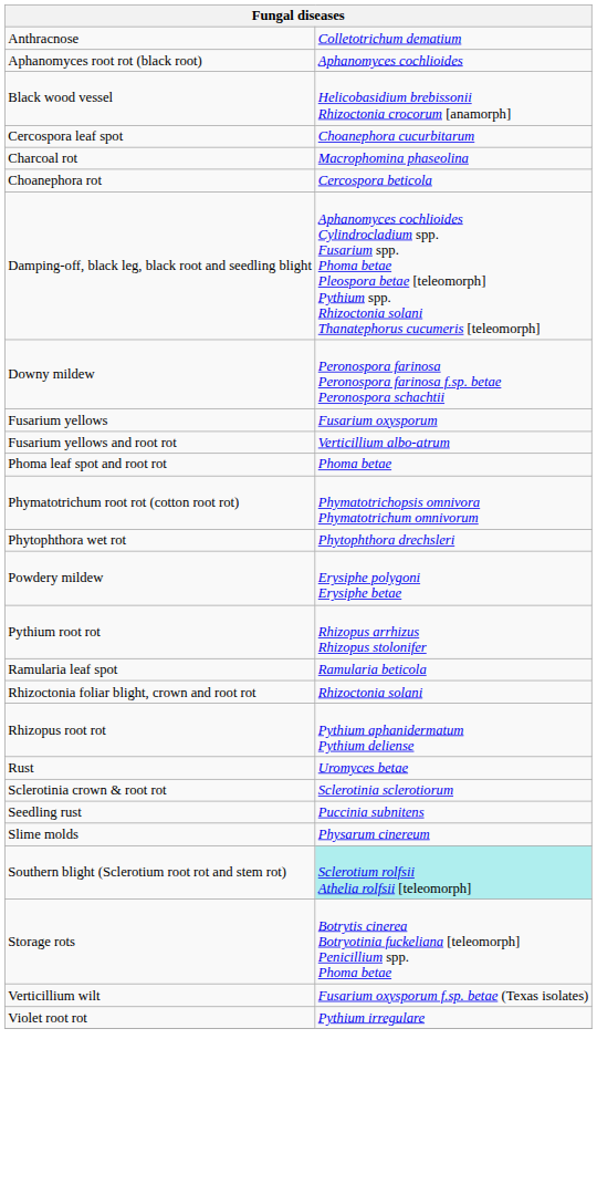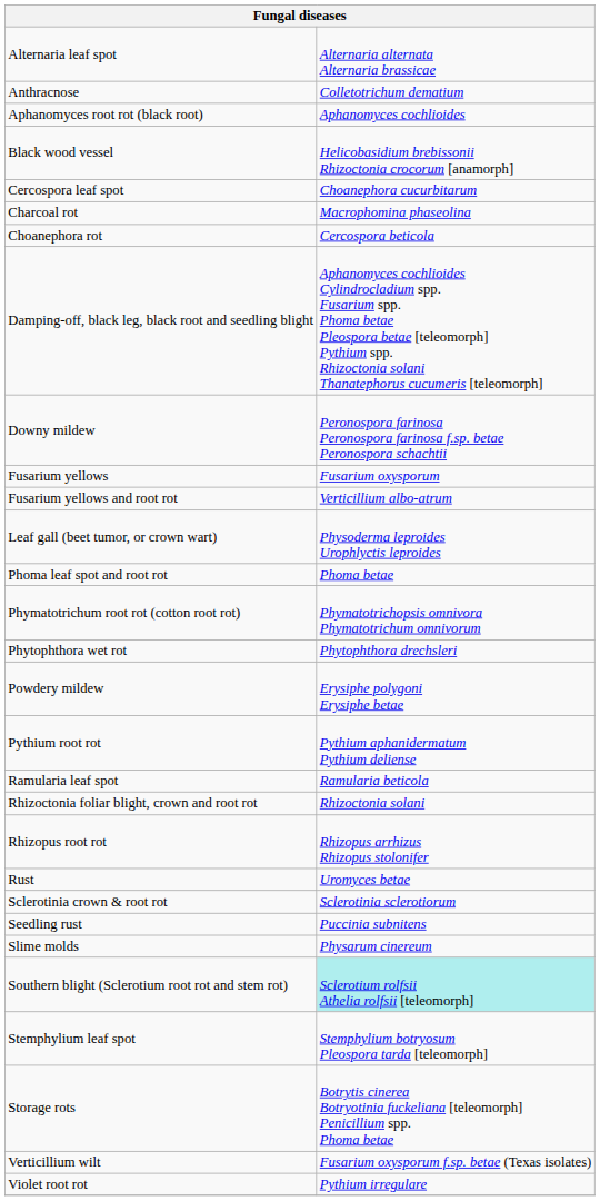+ row: Alternaria leaf spot | Alternaria alternata Alternaria brassicae
+ row: Leaf gall (beet tumor, or crown wart) | Physoderma leproides Urophlyctis leproides
Pythium root rot | column 2: Rhizopus arrhizus Rhizopus stolonifer -> Pythium aphanidermatum Pythium deliense
Rhizopus root rot | column 2: Pythium aphanidermatum Pythium deliense -> Rhizopus arrhizus Rhizopus stolonifer
+ row: Stemphylium leaf spot | Stemphylium botryosum Pleospora tarda [teleomorph]
